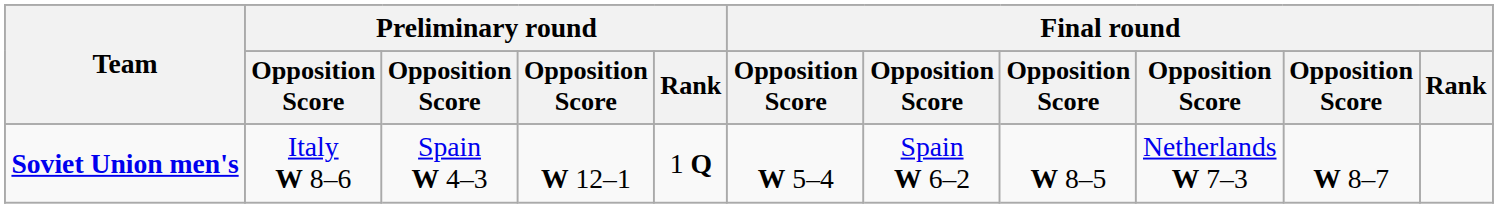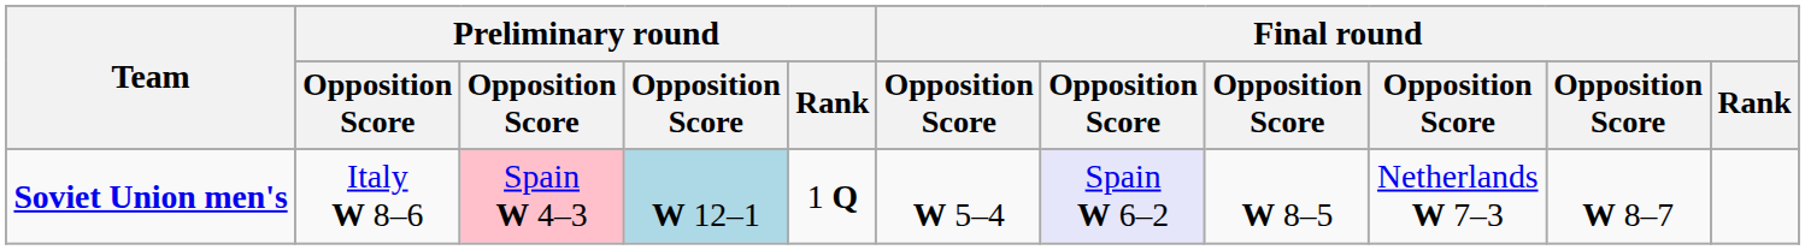Soviet Union men's | column 3: no background -> pink background
Soviet Union men's | column 4: no background -> lightblue background
Soviet Union men's | column 7: no background -> lavender background
